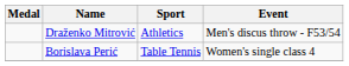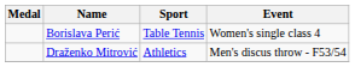rows swapped: Draženko Mitrović <-> Borislava Perić
